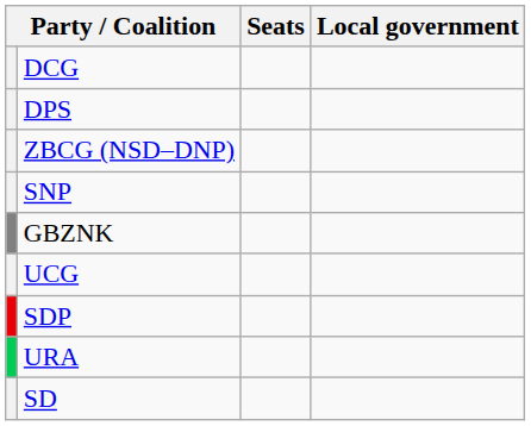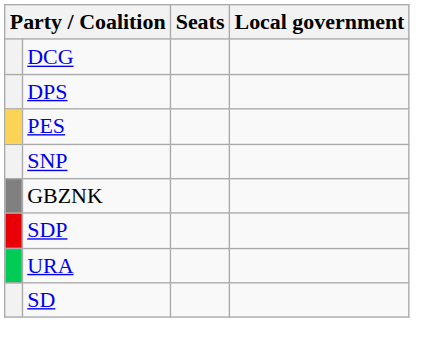- row: ZBCG (NSD–DNP)
+ row: PES
- row: UCG
